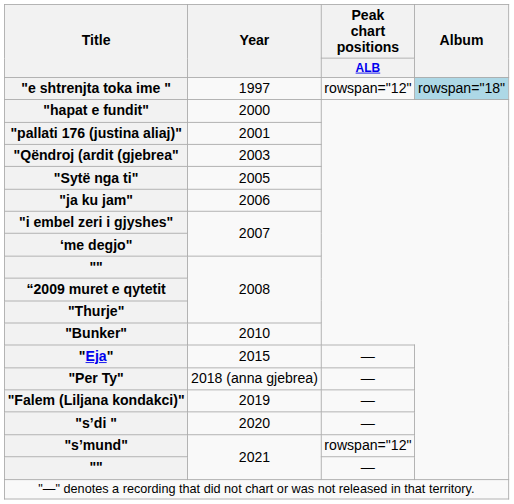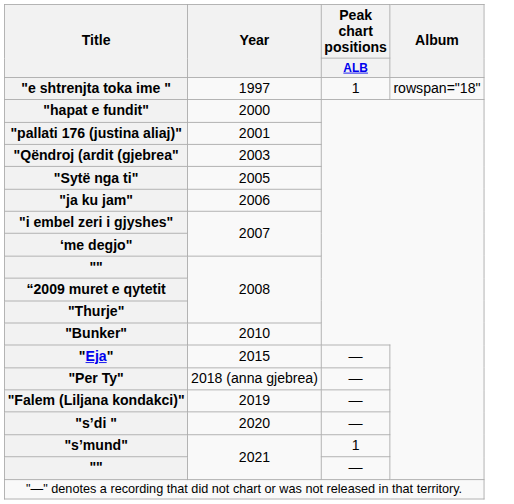"e shtrenjta toka ime " | Peak chart positions / ALB: rowspan="12" -> 1
"e shtrenjta toka ime " | Album: lightblue background -> no background
"s’mund" | Peak chart positions / ALB: rowspan="12" -> 1
